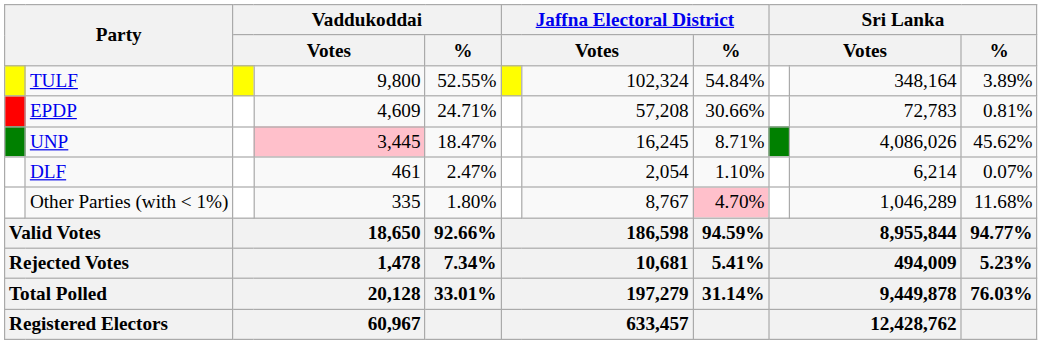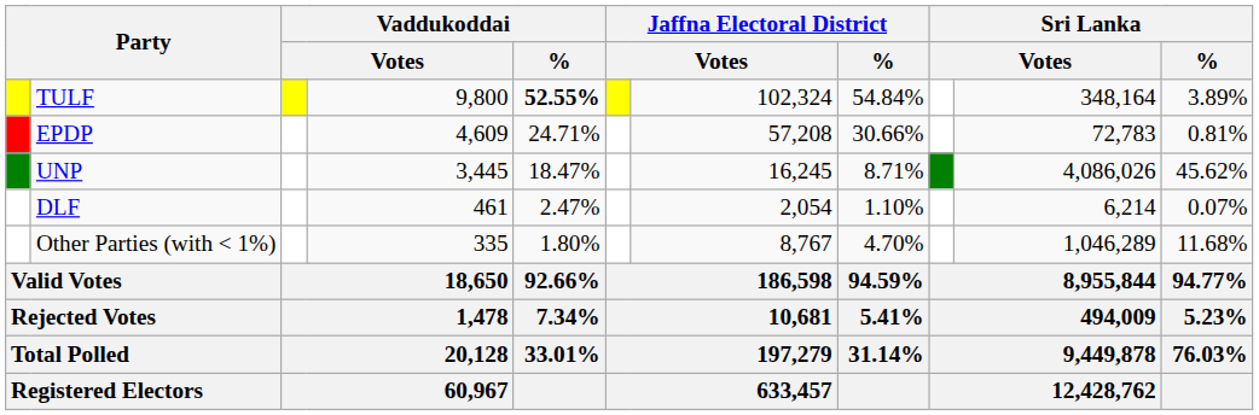TULF | Vaddukoddai / %: normal -> bold
UNP | column 4: pink background -> no background
Other Parties (with < 1%) | Jaffna Electoral District / %: pink background -> no background
